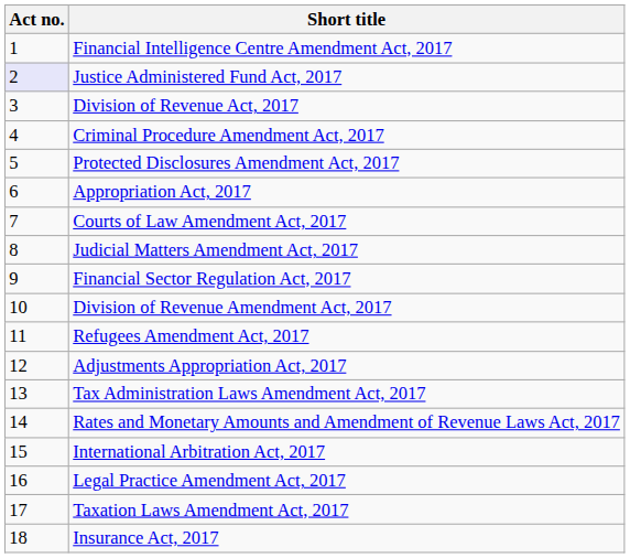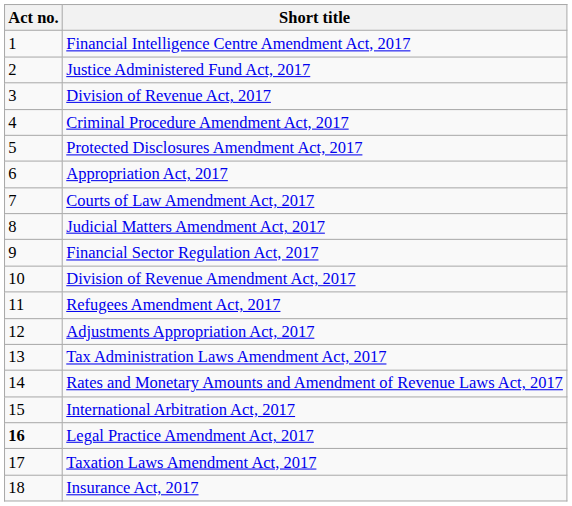Justice Administered Fund Act, 2017 | Act no.: lavender background -> no background
Legal Practice Amendment Act, 2017 | Act no.: normal -> bold
